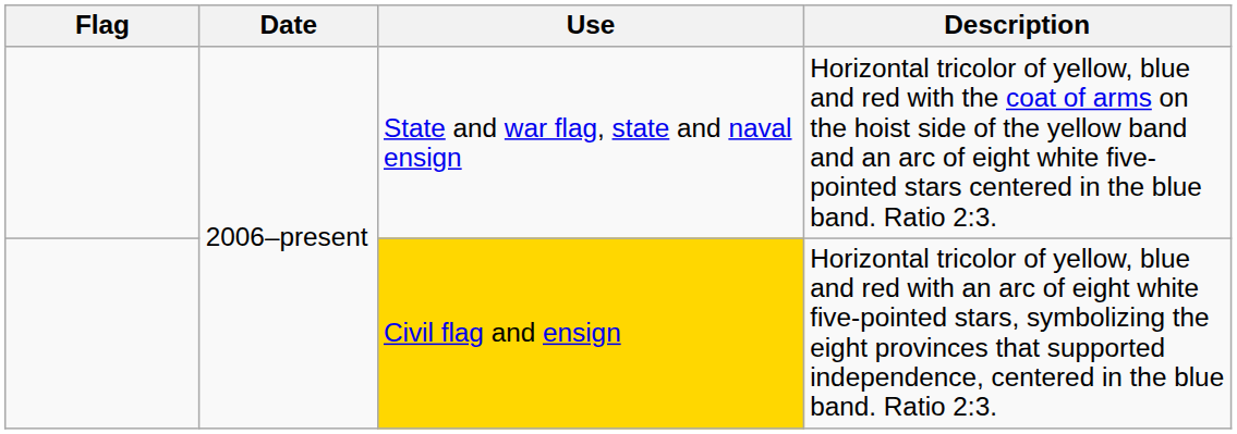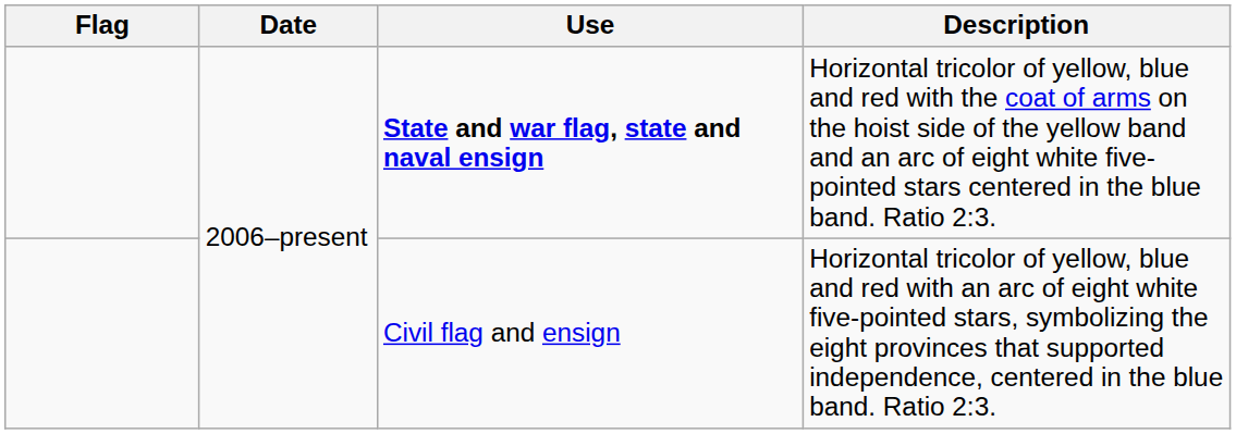State and war flag, state and naval ensign | Use: normal -> bold
Civil flag and ensign | Use: gold background -> no background
